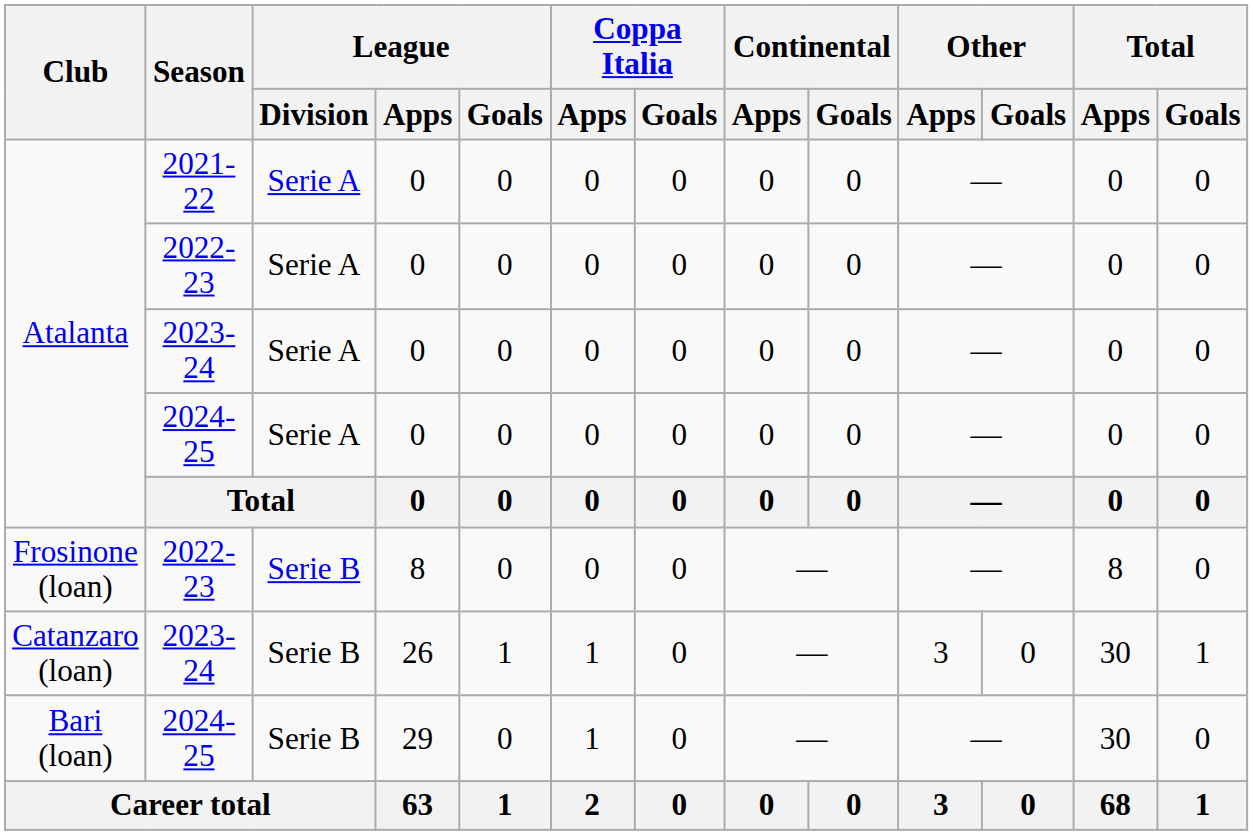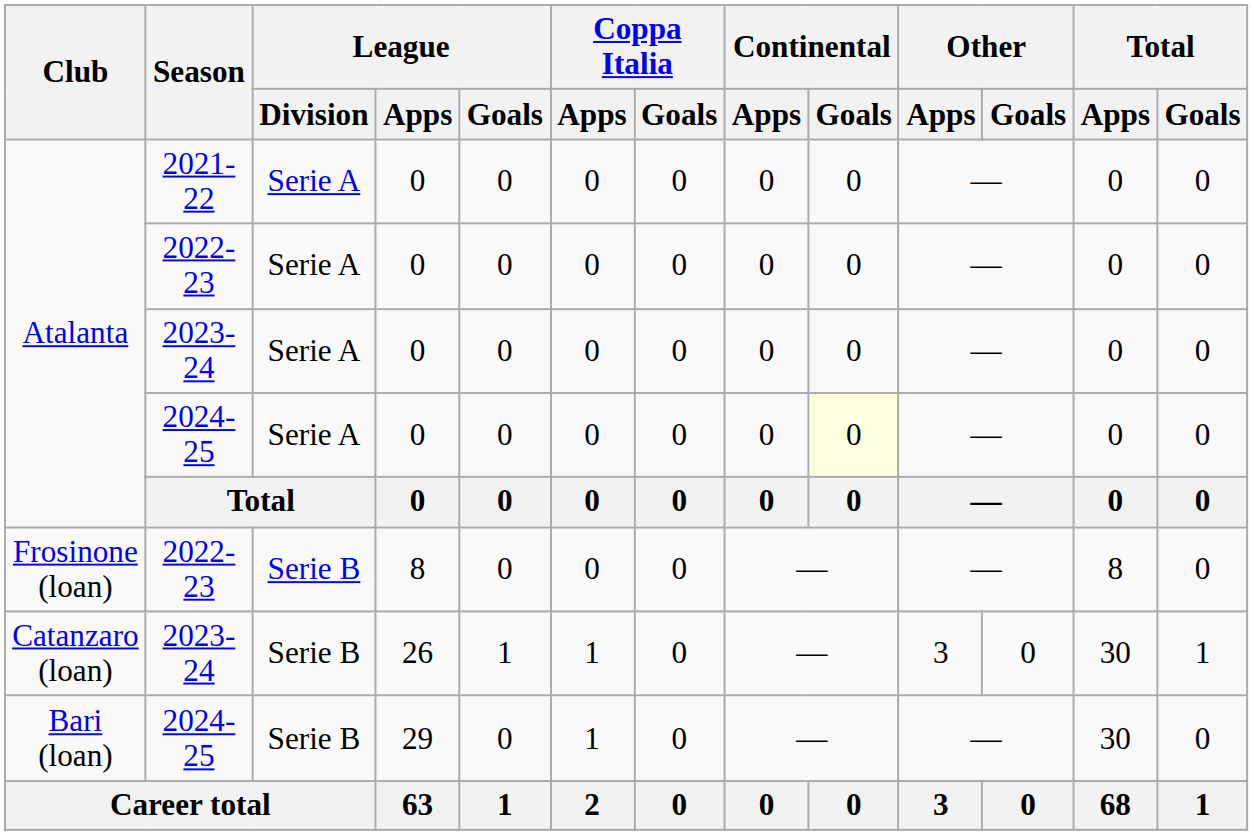Atalanta / 2024-25 | Continental / Goals: no background -> lightyellow background
